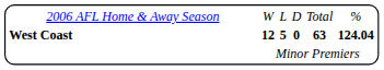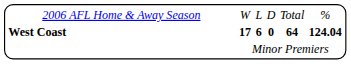West Coast | column 2: 12 -> 17
West Coast | column 3: 5 -> 6
West Coast | column 5: 63 -> 64
